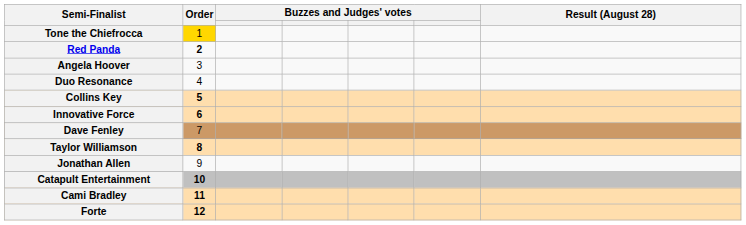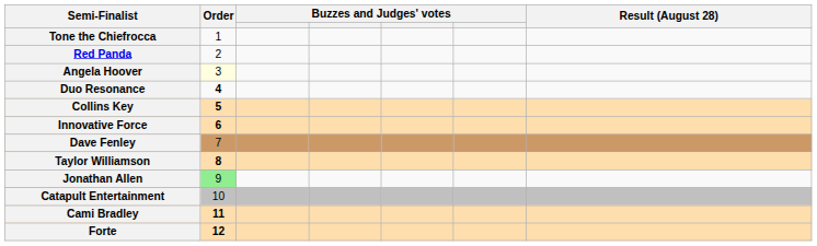Tone the Chiefrocca | Order: gold background -> no background
Red Panda | Order: bold -> normal
Angela Hoover | Order: no background -> lightyellow background
Duo Resonance | Order: normal -> bold
Jonathan Allen | Order: no background -> lightgreen background
Catapult Entertainment | Order: bold -> normal
